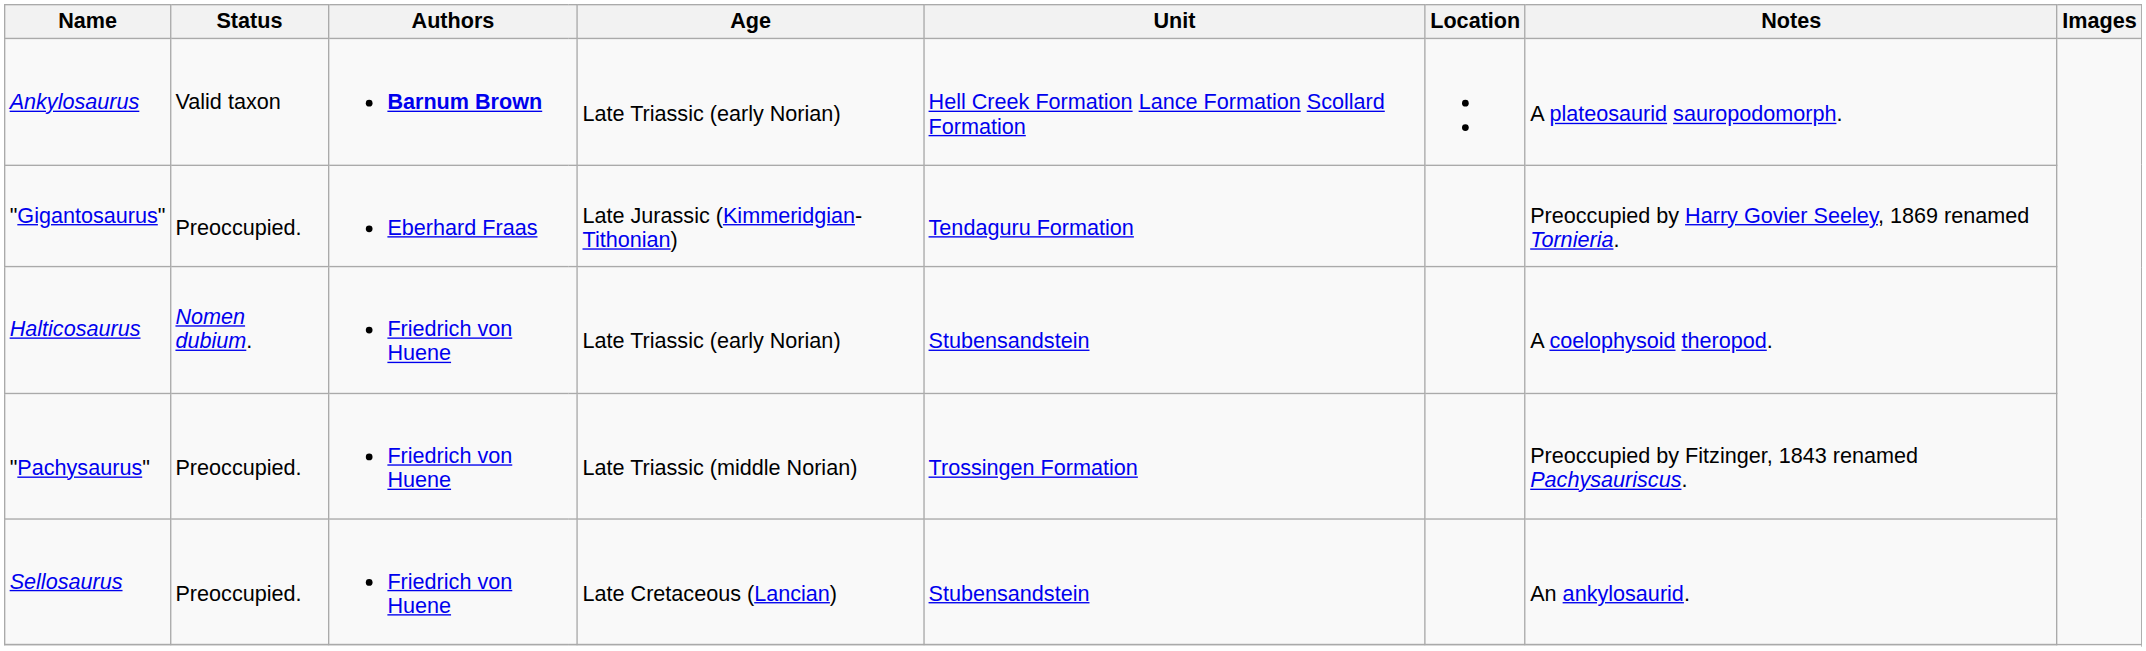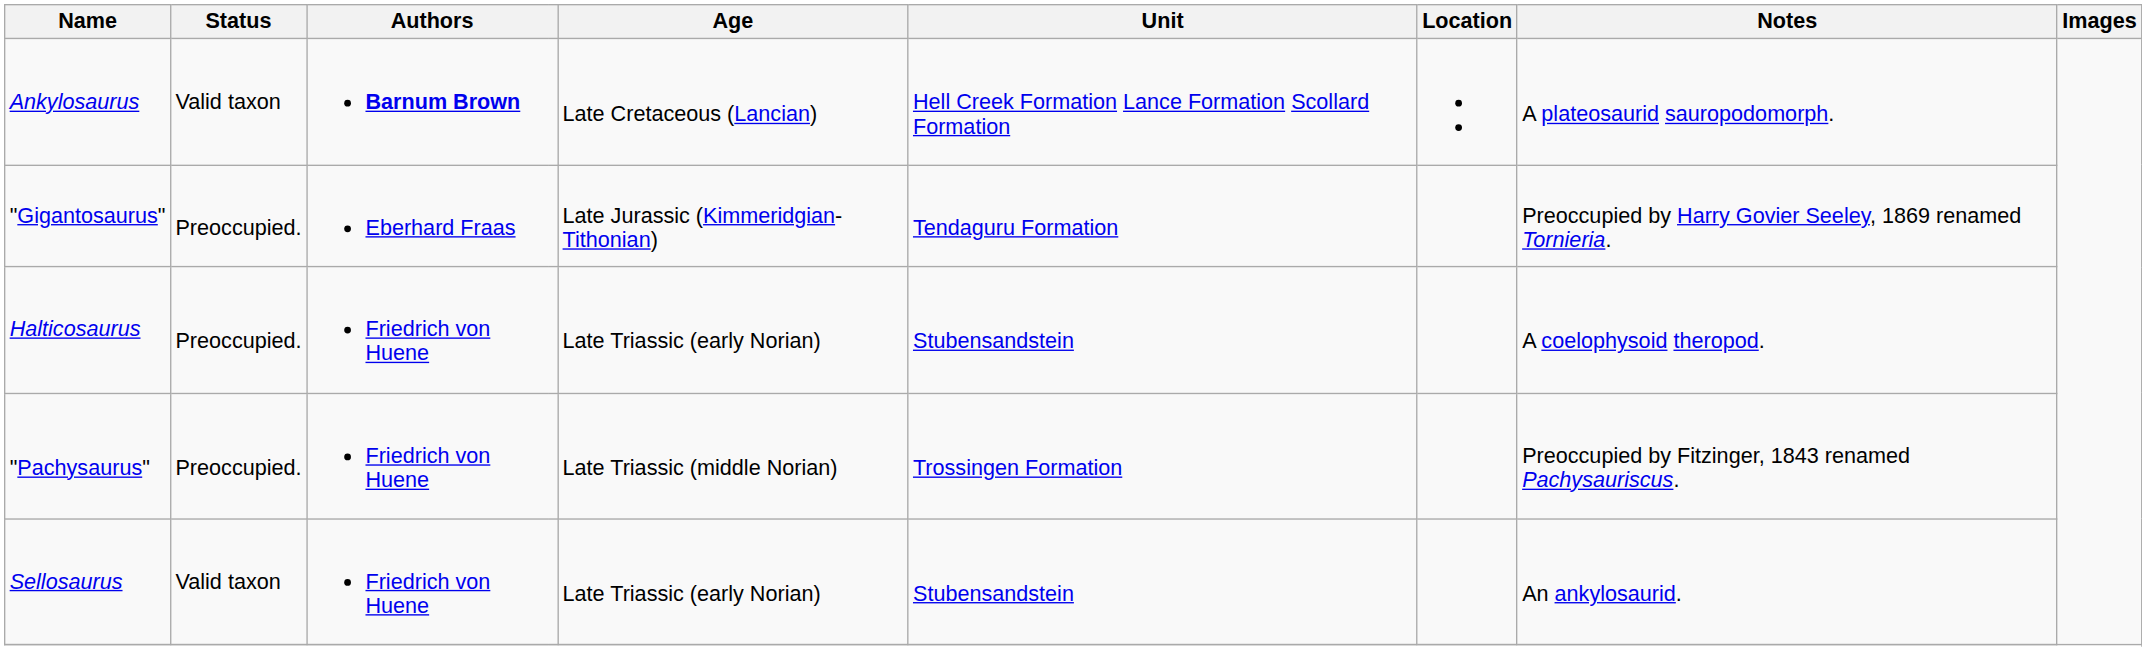Ankylosaurus | Age: Late Triassic (early Norian) -> Late Cretaceous (Lancian)
Halticosaurus | Status: Nomen dubium. -> Preoccupied.
Sellosaurus | Status: Preoccupied. -> Valid taxon
Sellosaurus | Age: Late Cretaceous (Lancian) -> Late Triassic (early Norian)
